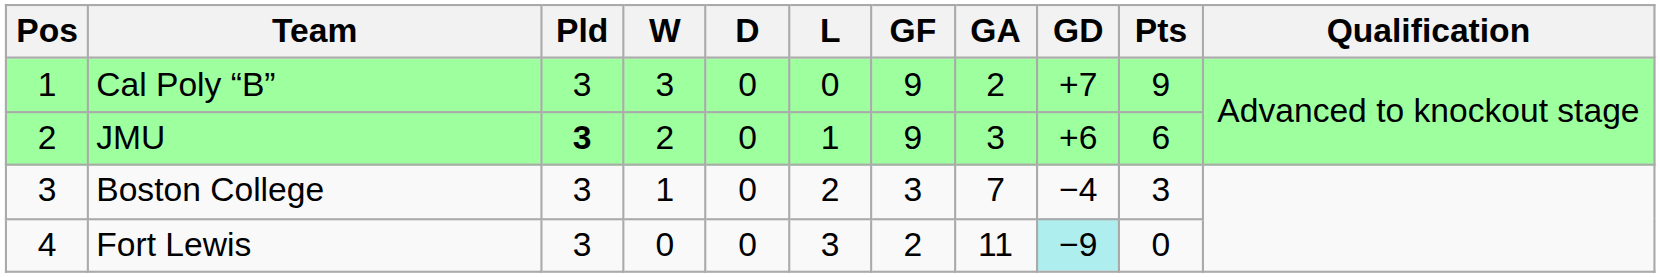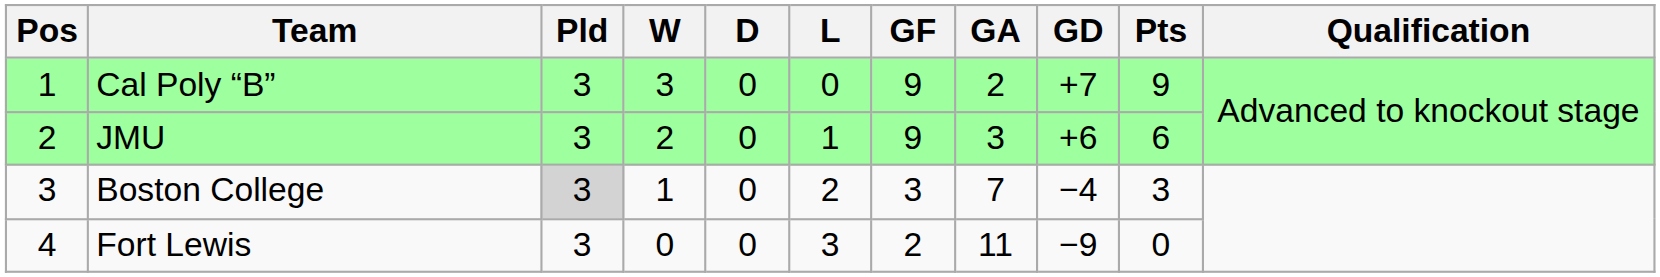JMU | Pld: bold -> normal
Boston College | Pld: no background -> lightgrey background
Fort Lewis | GD: paleturquoise background -> no background
